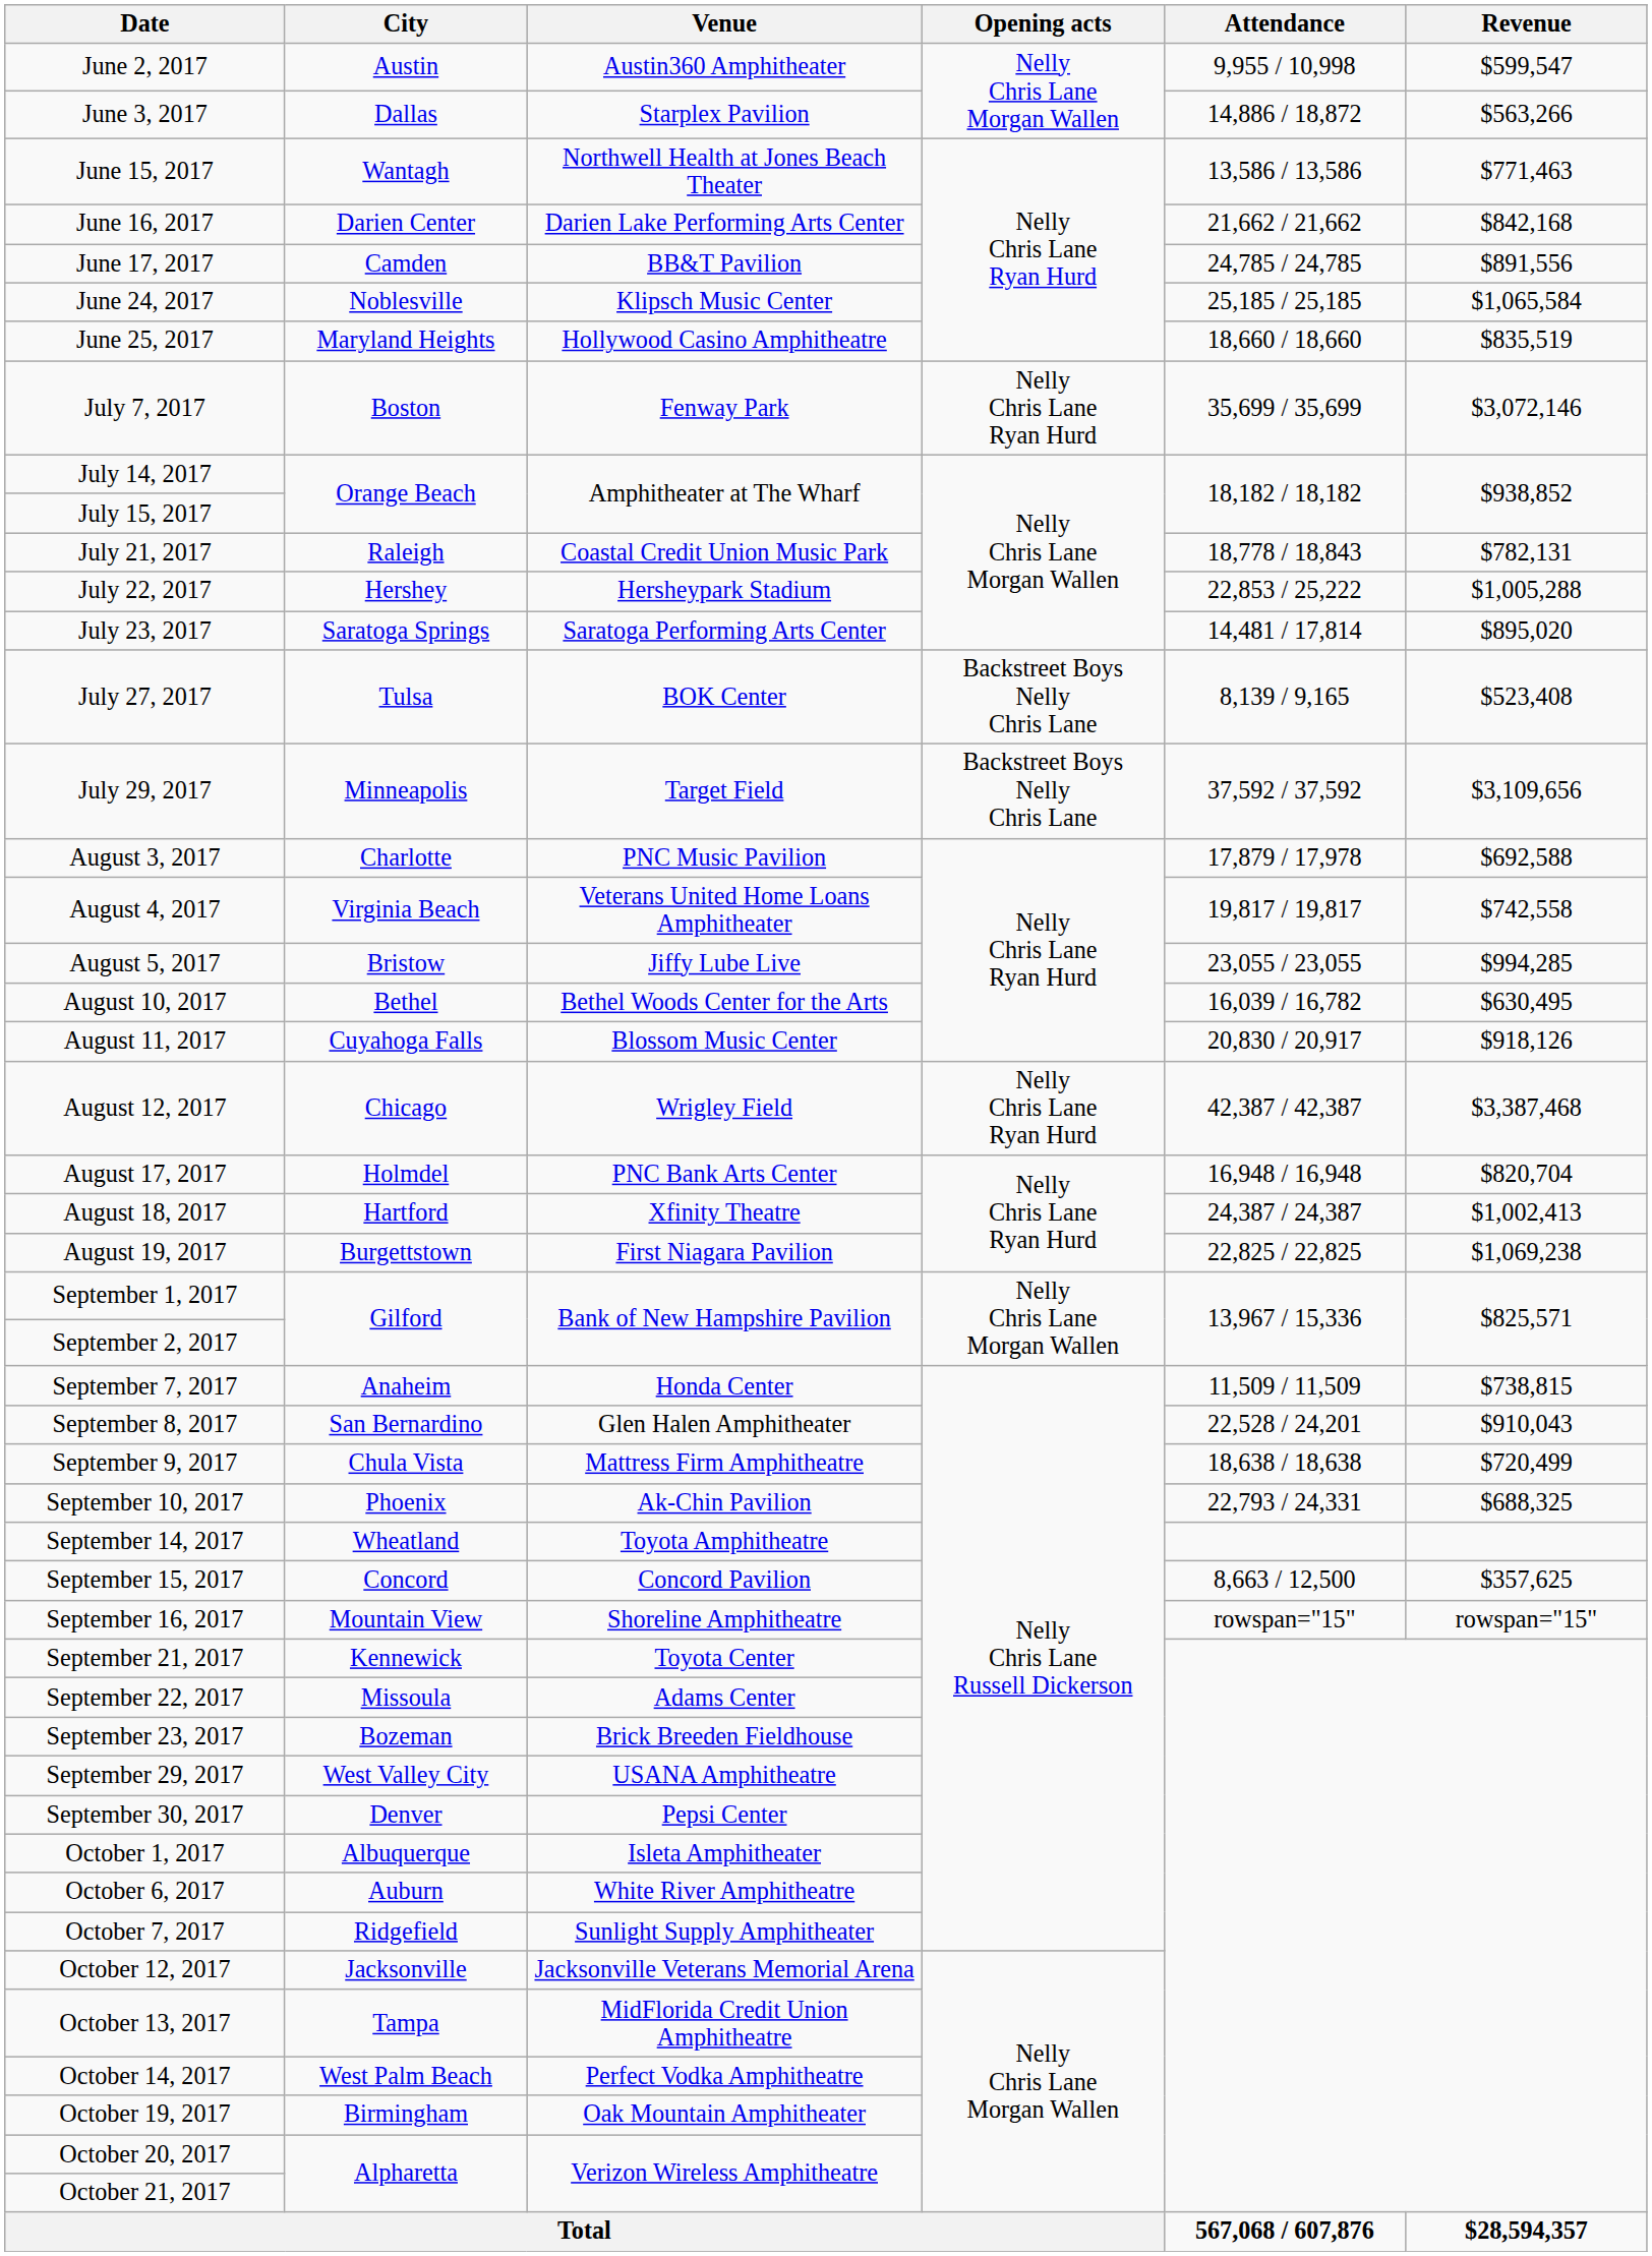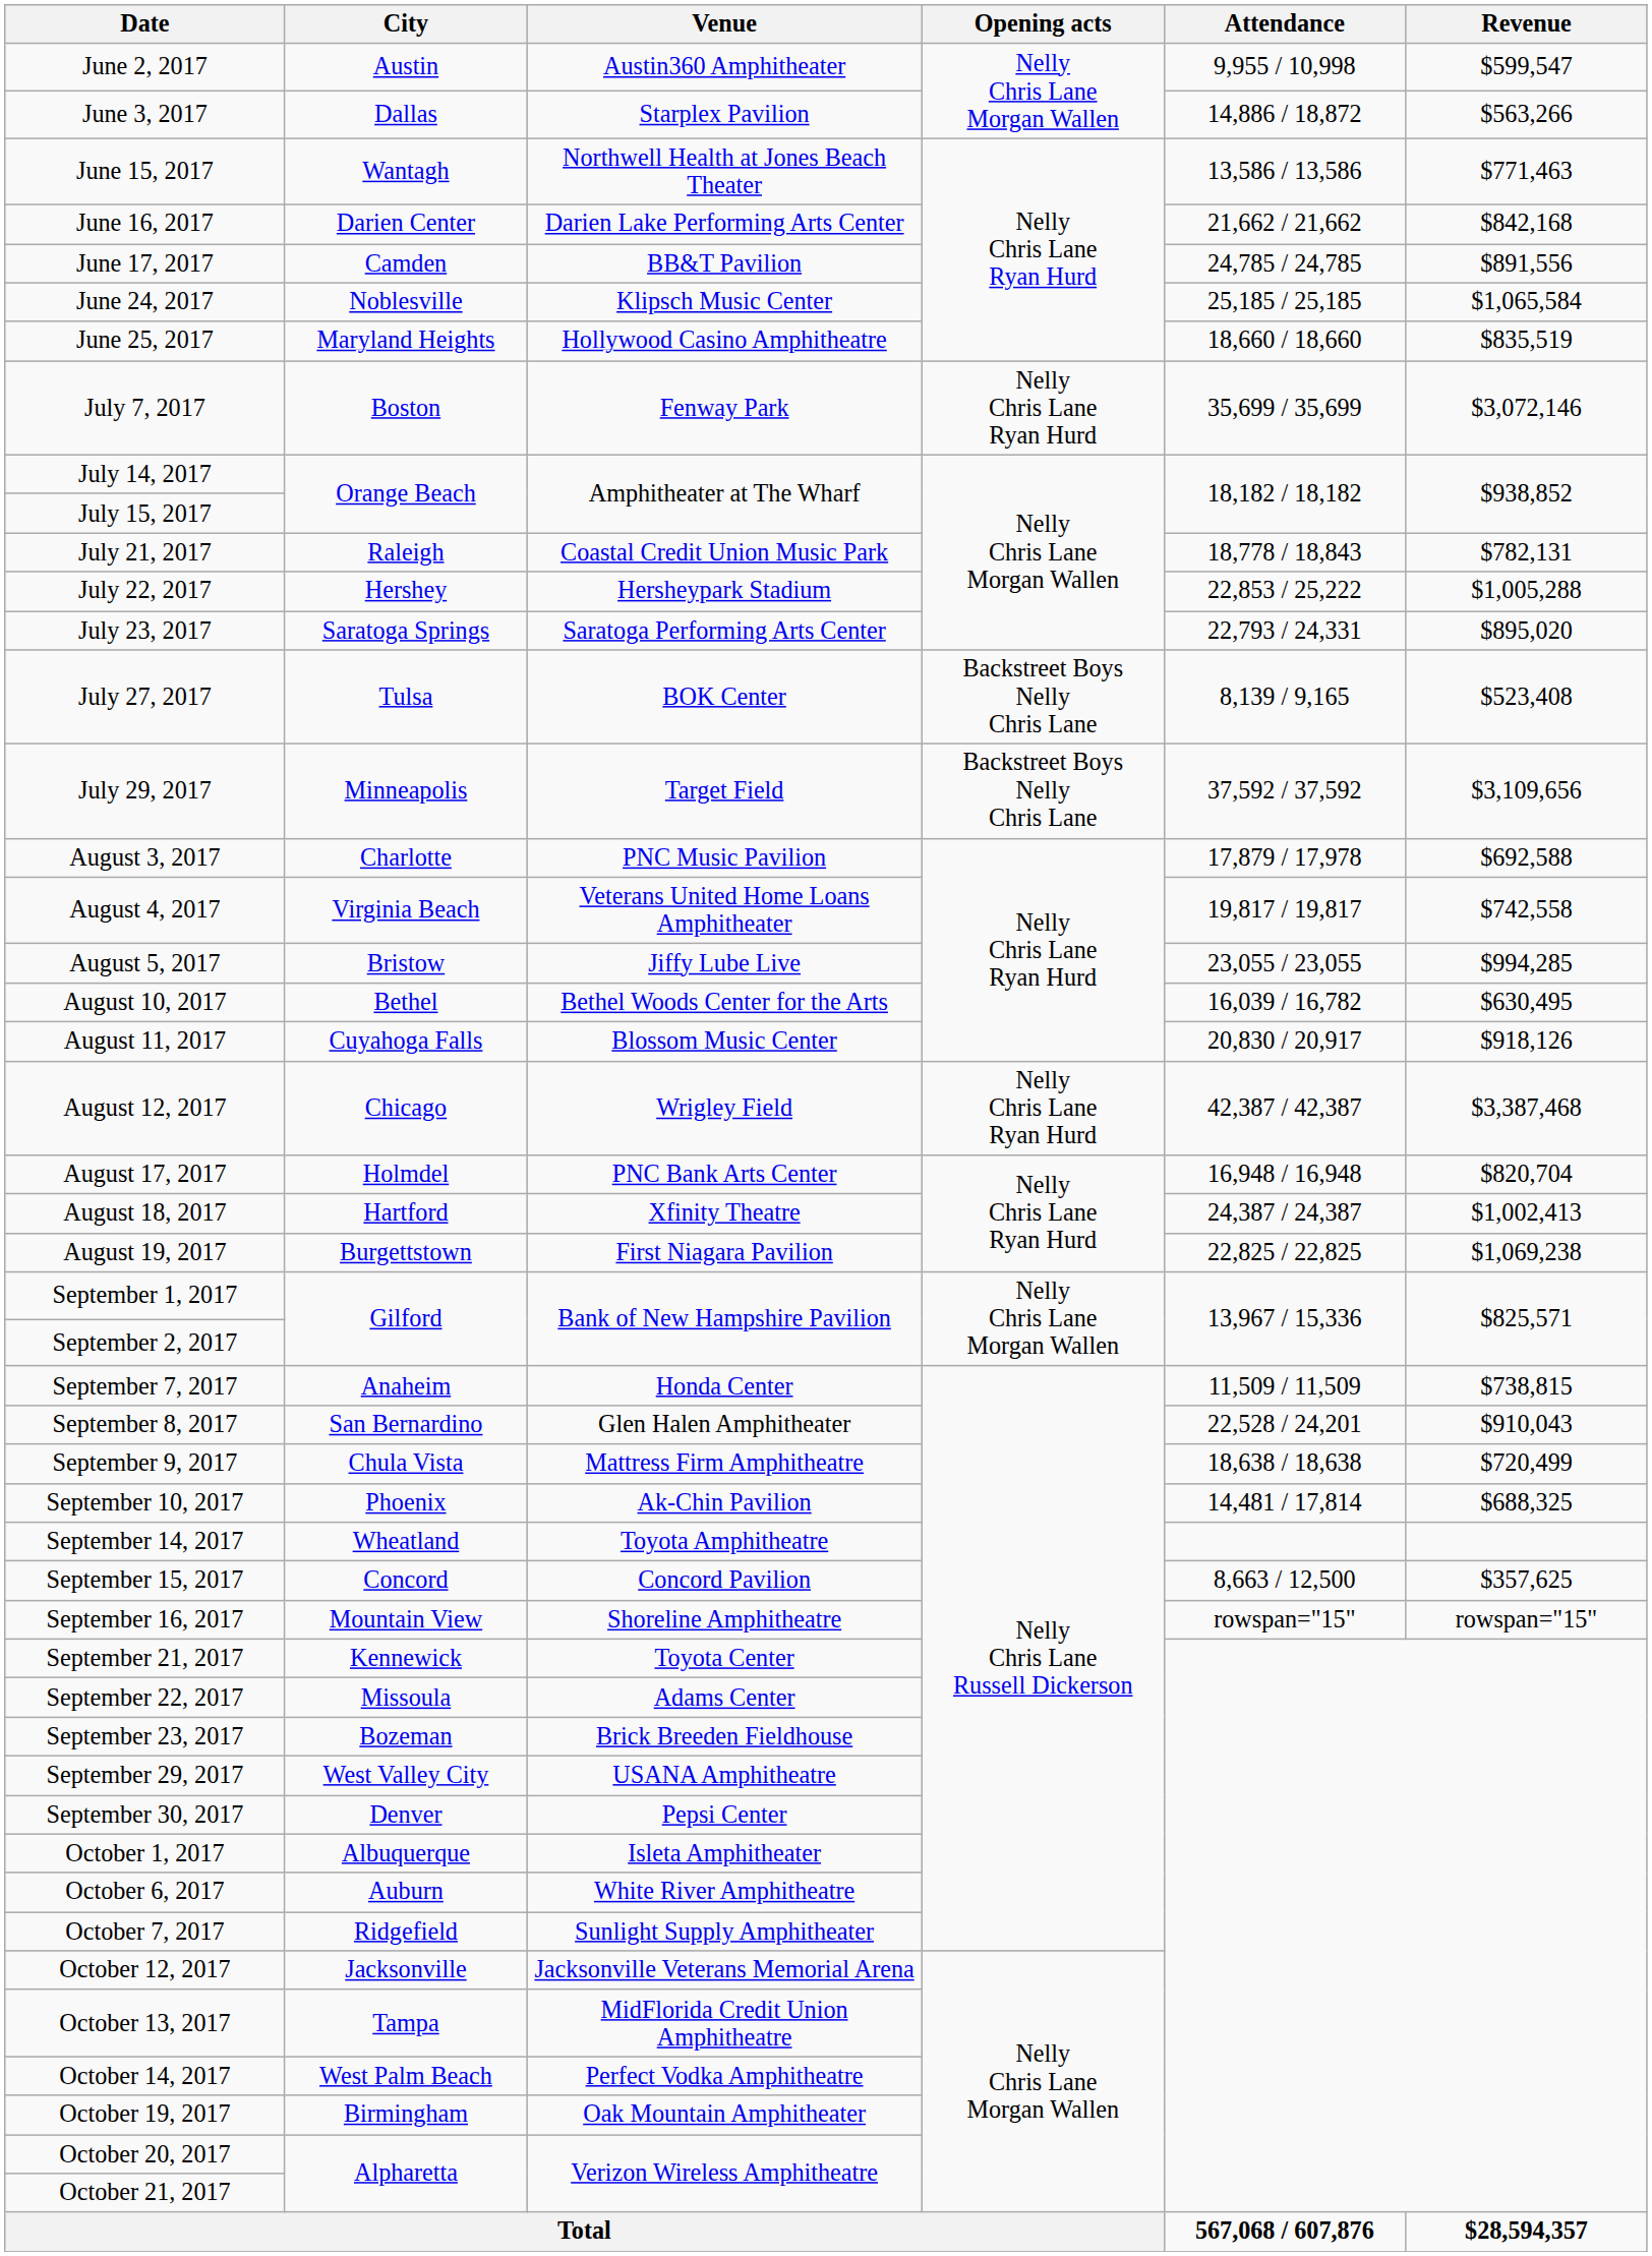July 23, 2017 | Attendance: 14,481 / 17,814 -> 22,793 / 24,331
September 10, 2017 | Attendance: 22,793 / 24,331 -> 14,481 / 17,814
